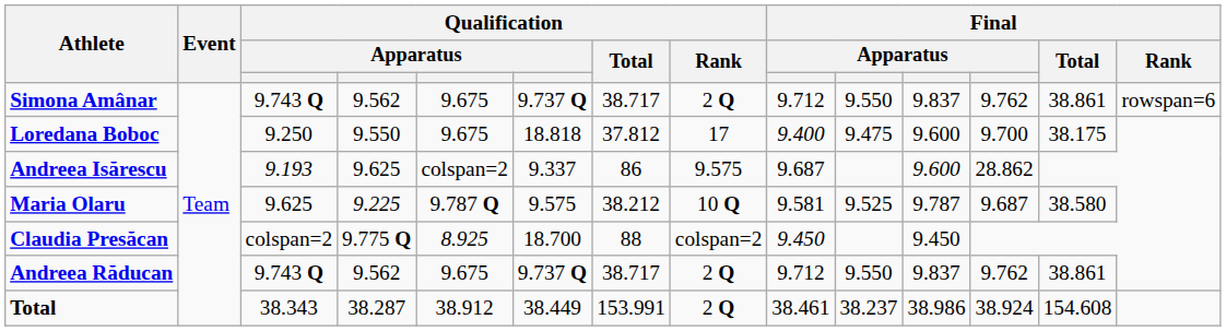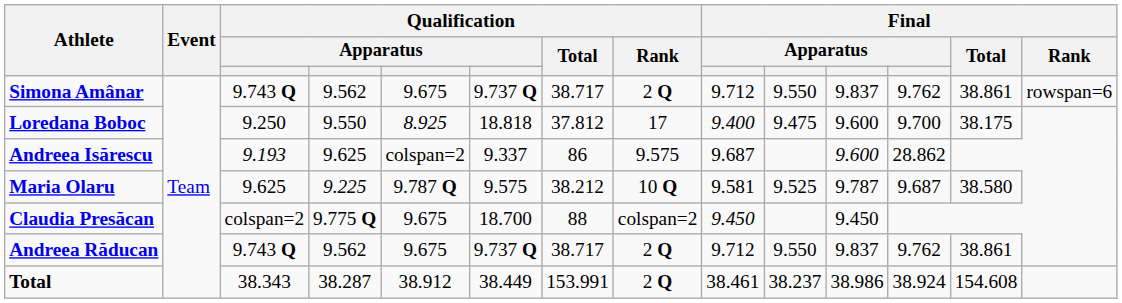Loredana Boboc | column 5: 9.675 -> 8.925
Claudia Presăcan | column 5: 8.925 -> 9.675
